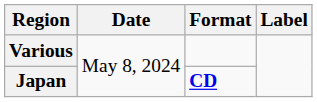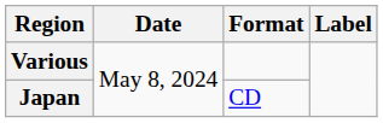Japan | Format: bold -> normal
